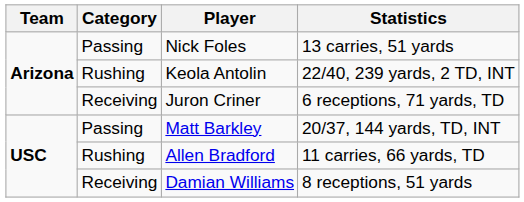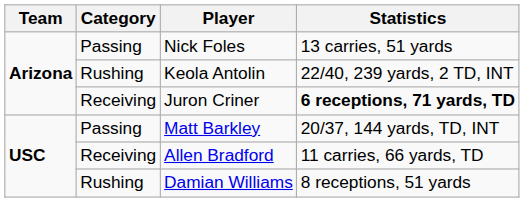Juron Criner | Statistics: normal -> bold
Allen Bradford | Category: Rushing -> Receiving
Damian Williams | Category: Receiving -> Rushing
